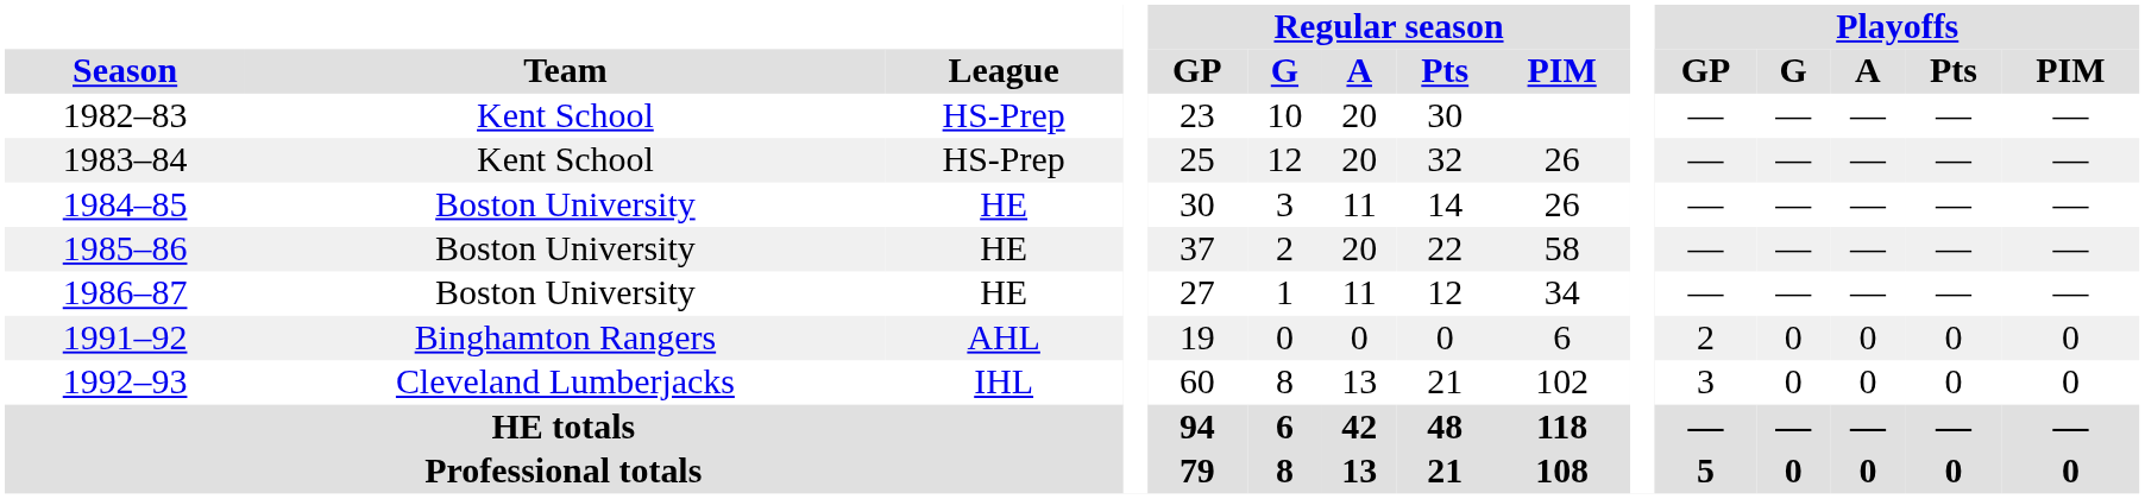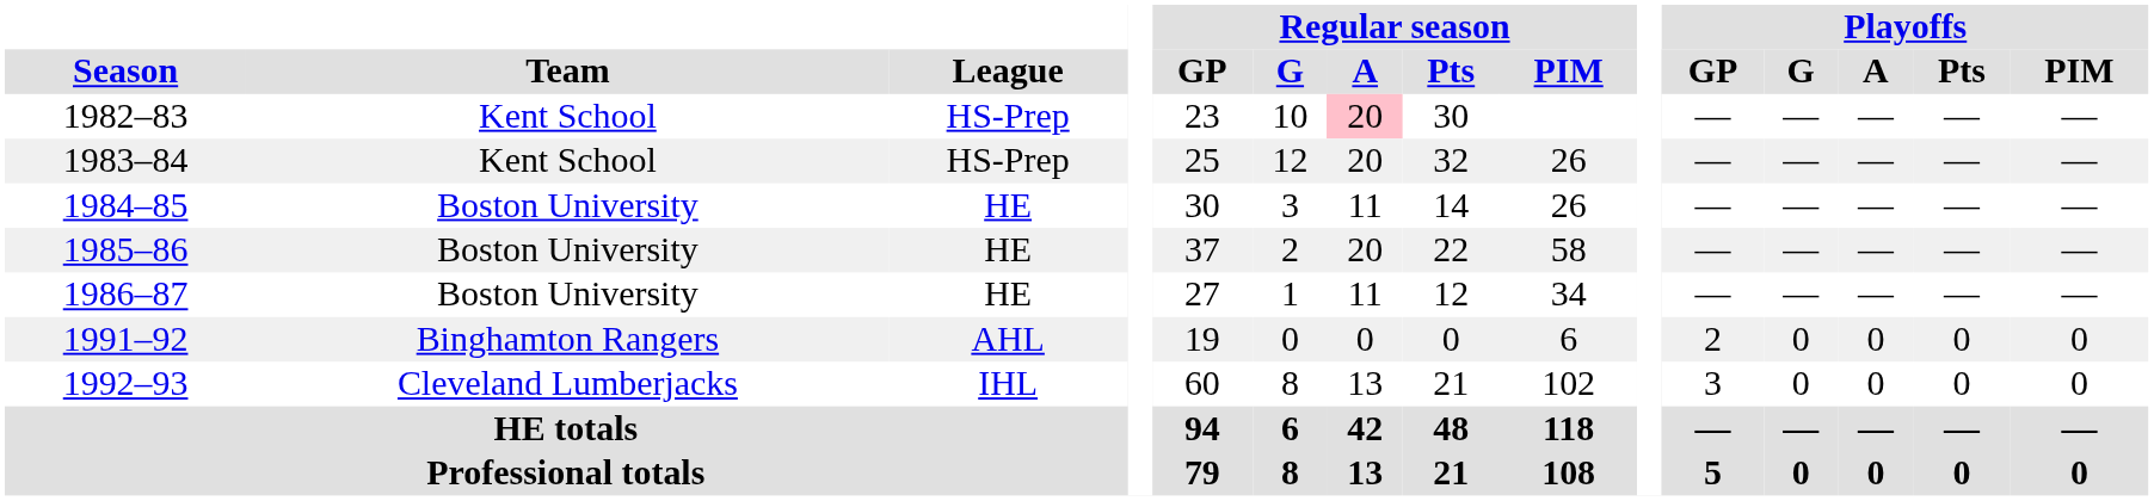1982–83 | Regular season / A: no background -> pink background
